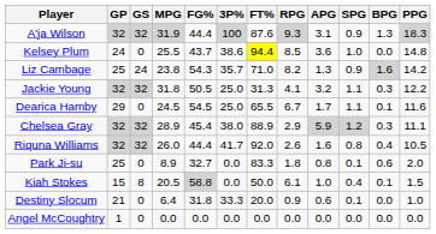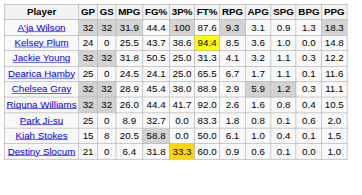- row: Liz Cambage | 25 | 24 | 23.8 | 54.3 | 35.7 | 71.0 | 8.2 | 1.3 | 0.9 | 1.6 | 14.2
Dearica Hamby | GP: 29 -> 25
Dearica Hamby | FG%: 54.5 -> 24.1
Destiny Slocum | 3P%: no background -> gold background
Destiny Slocum | FT%: 20.0 -> 60.0
- row: Angel McCoughtry | 1 | 0 | 0.0 | 0.0 | 0.0 | 0.0 | 0.0 | 0.0 | 0.0 | 0.0 | 0.0
